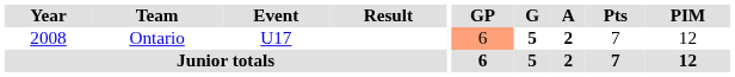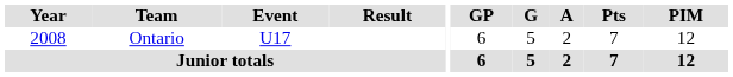Ontario | GP: lightsalmon background -> no background
Ontario | G: bold -> normal
Ontario | A: bold -> normal
